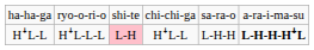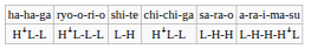row 2 | column 3: pink background -> no background
row 2 | column 6: bold -> normal
